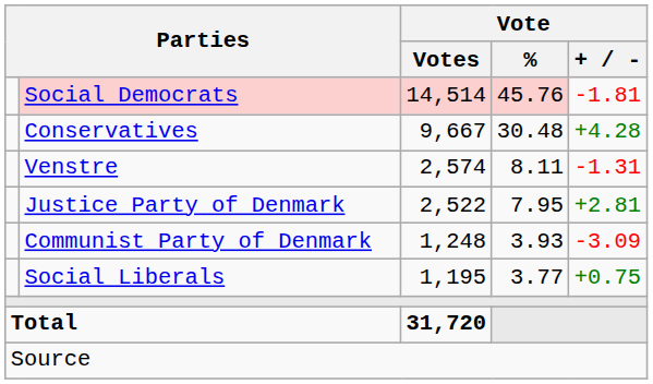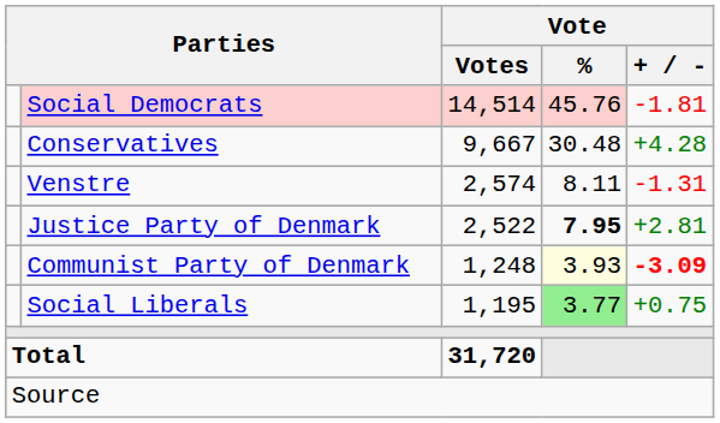Justice Party of Denmark | Vote / %: normal -> bold
Communist Party of Denmark | Vote / %: no background -> lightyellow background
Communist Party of Denmark | Vote / + / -: normal -> bold
Social Liberals | Vote / %: no background -> lightgreen background
